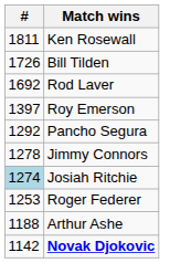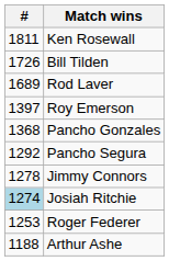Rod Laver | #: 1692 -> 1689
+ row: 1368 | Pancho Gonzales
- row: 1142 | Novak Djokovic
